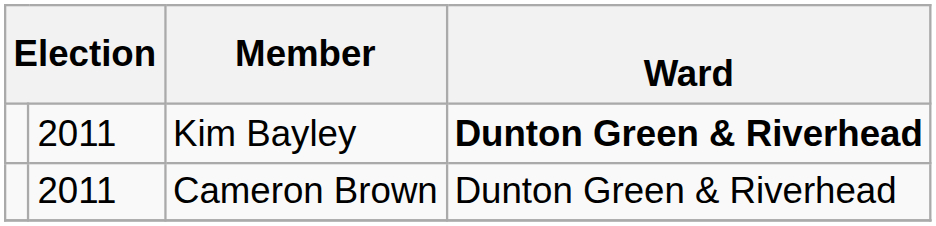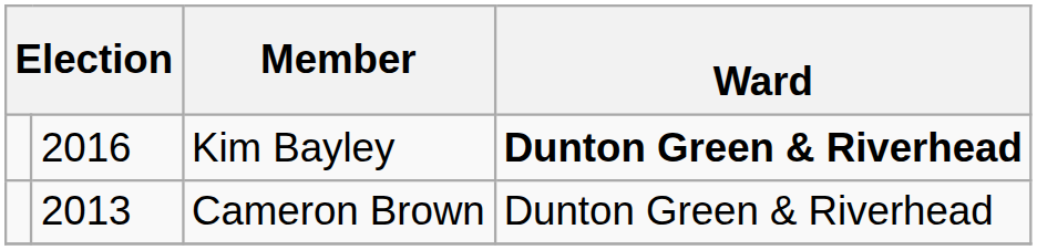Kim Bayley | column 2: 2011 -> 2016
Cameron Brown | column 2: 2011 -> 2013
